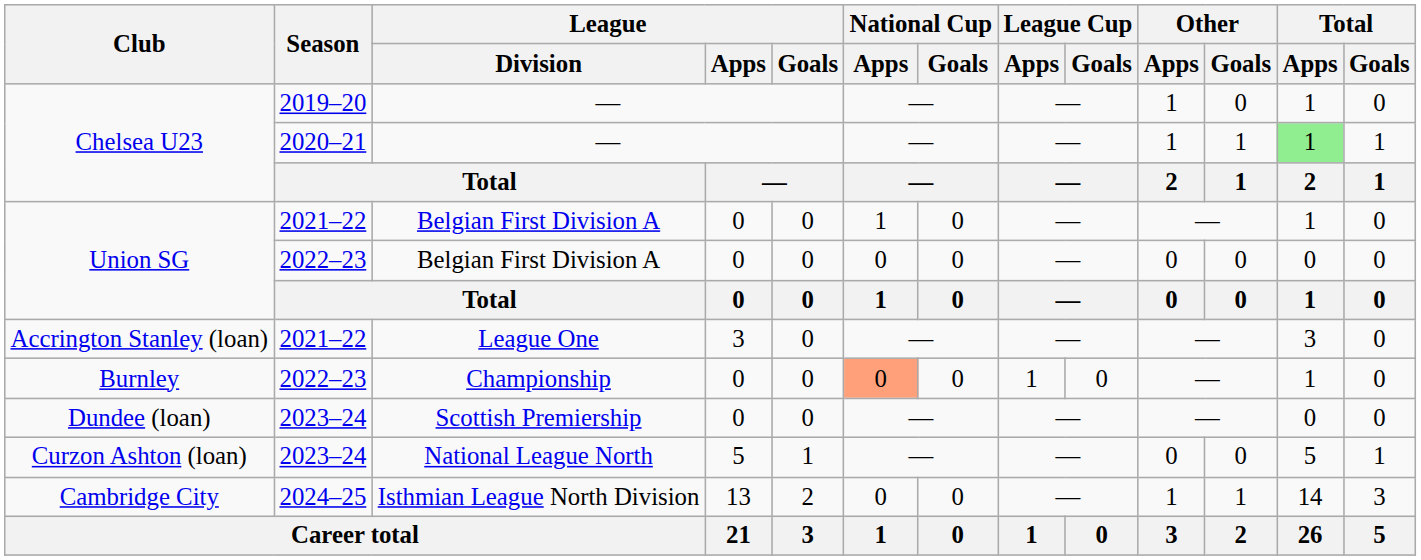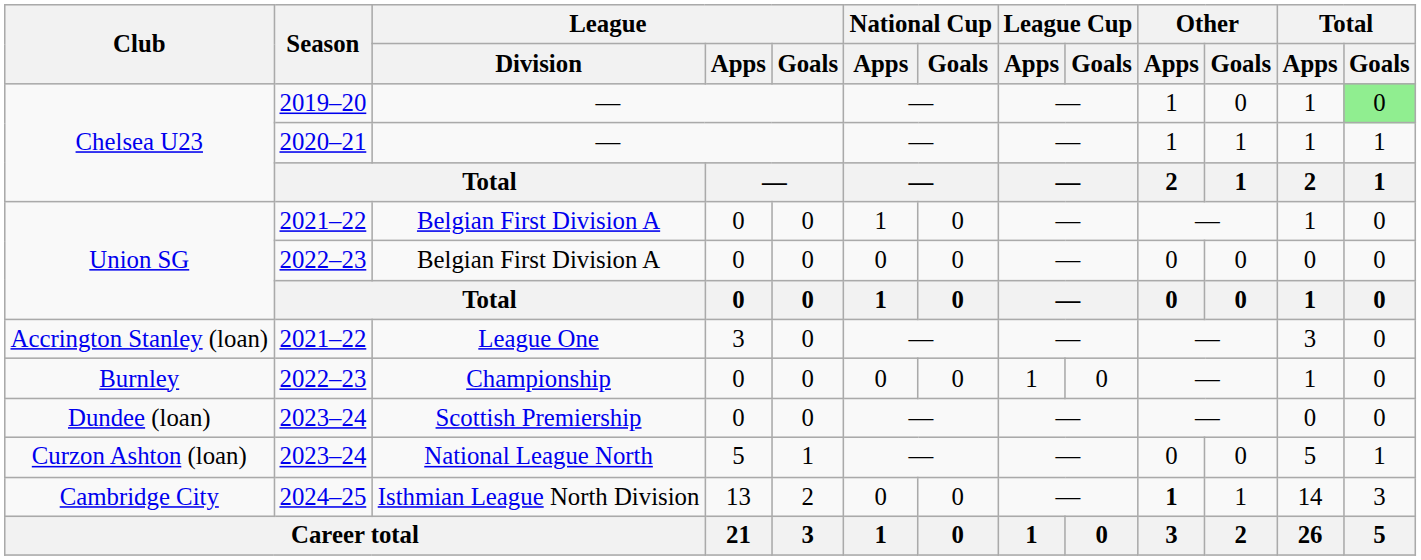Chelsea U23 / 2019–20 | Total / Goals: no background -> lightgreen background
Chelsea U23 / 2020–21 | Total / Apps: lightgreen background -> no background
Burnley | National Cup / Apps: lightsalmon background -> no background
Cambridge City | Other / Apps: normal -> bold
